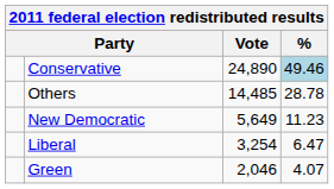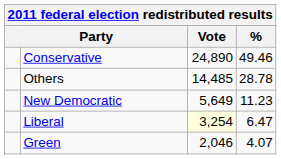Conservative | %: lightblue background -> no background
Liberal | Vote: no background -> lightyellow background
